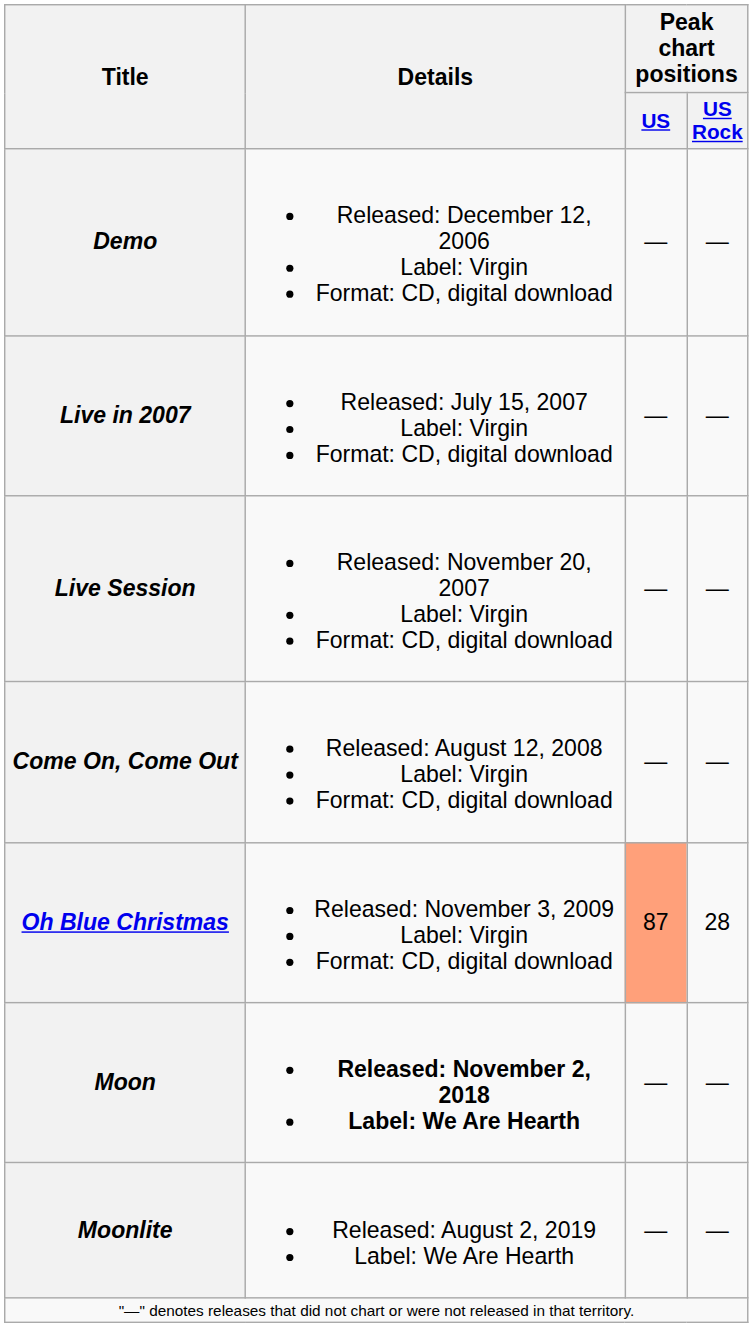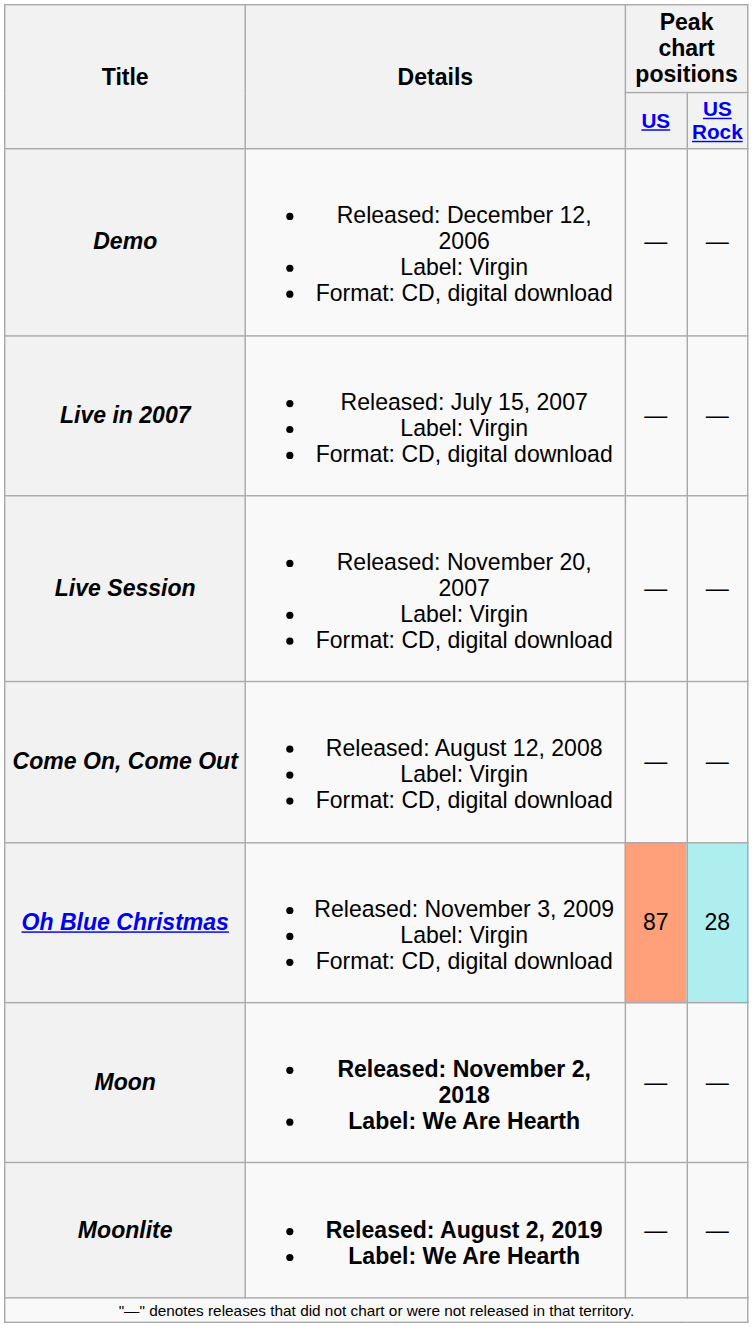Oh Blue Christmas | Peak chart positions / US Rock: no background -> paleturquoise background
Moonlite | Details: normal -> bold
